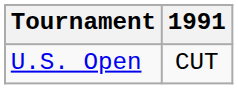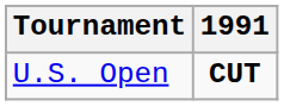U.S. Open | 1991: normal -> bold
